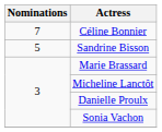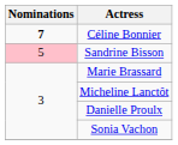Céline Bonnier | Nominations: normal -> bold
Sandrine Bisson | Nominations: no background -> pink background
